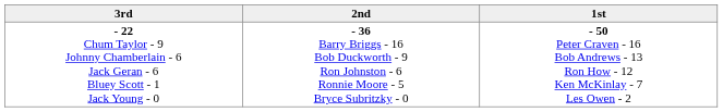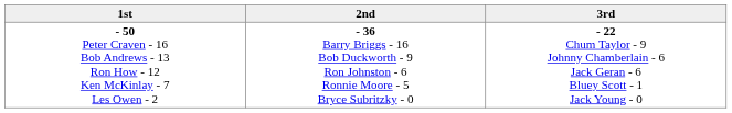columns swapped: 1st <-> 3rd
